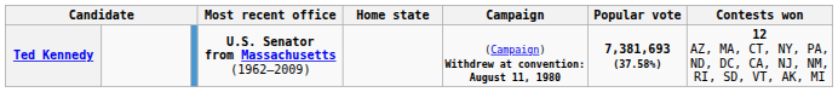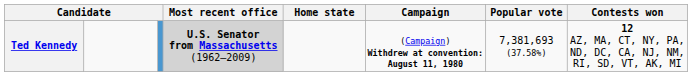Ted Kennedy | Most recent office: no background -> lightgrey background
Ted Kennedy | Popular vote: bold -> normal
